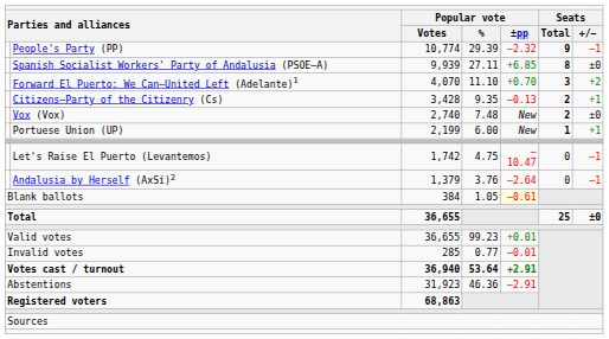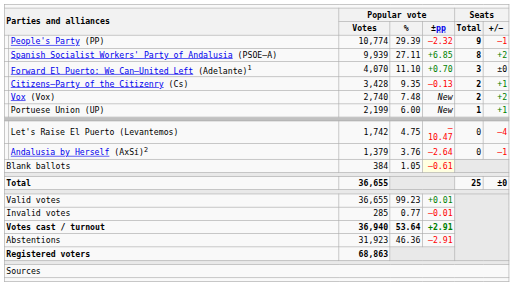Spanish Socialist Workers' Party of Andalusia (PSOE–A) | column 7: ±0 -> +2
Forward El Puerto: We Can–United Left (Adelante)1 | column 7: +2 -> ±0
Vox (Vox) | column 7: ±0 -> +2
Let's Raise El Puerto (Levantemos) | column 7: –1 -> –4
